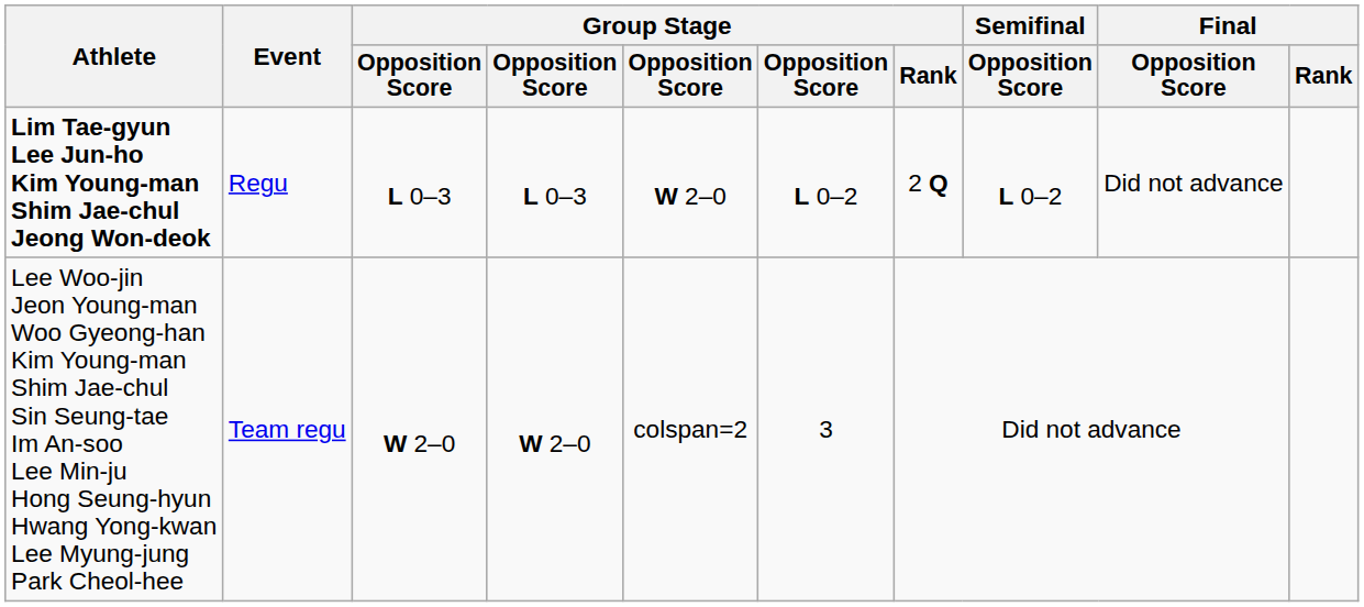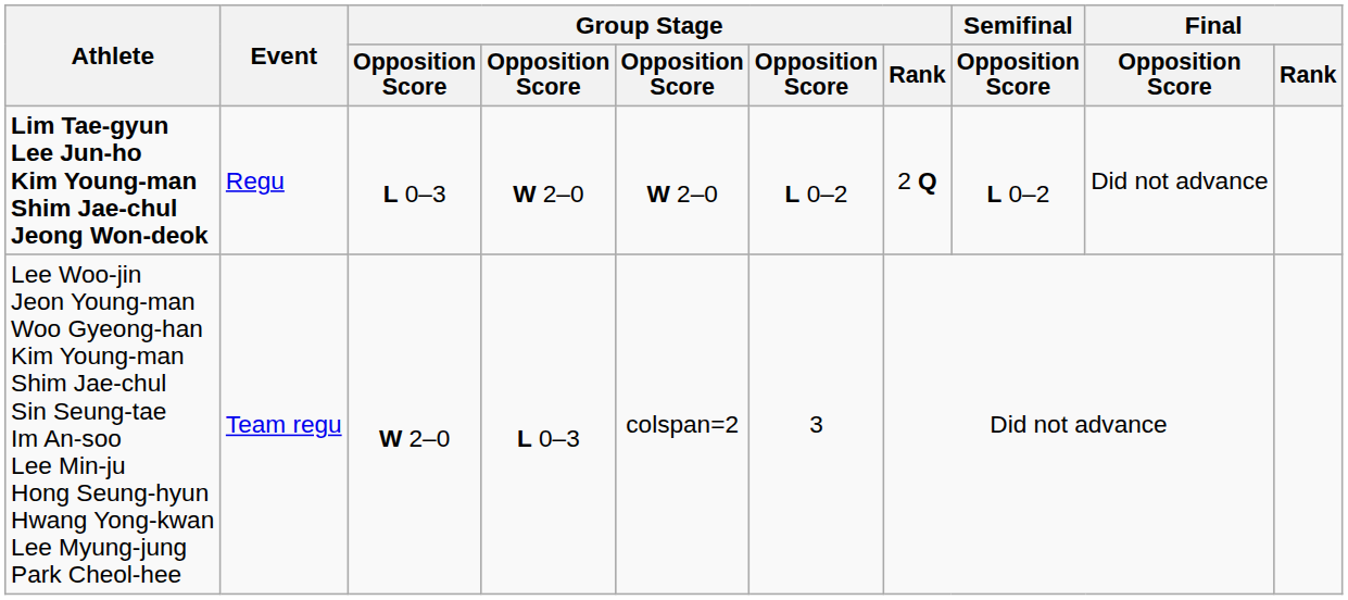row 3 | column 4: L 0–3 -> W 2–0
row 4 | column 4: W 2–0 -> L 0–3
